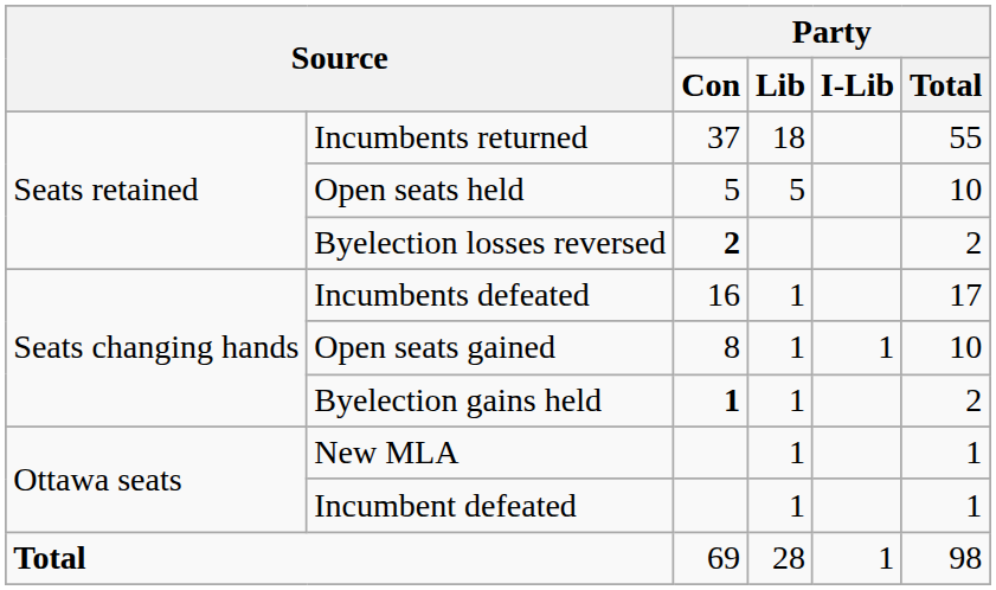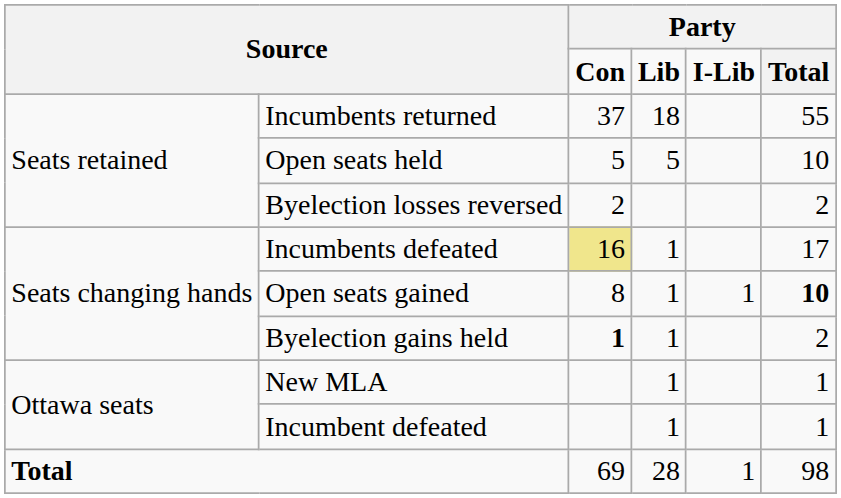Byelection losses reversed | column 3: bold -> normal
Incumbents defeated | column 3: no background -> khaki background
Open seats gained | column 6: normal -> bold
